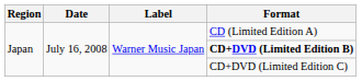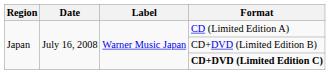CD+DVD (Limited Edition B) | Format: bold -> normal
CD+DVD (Limited Edition C) | Format: normal -> bold
